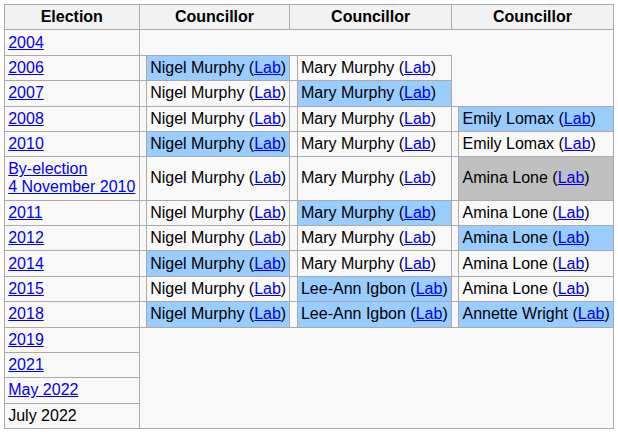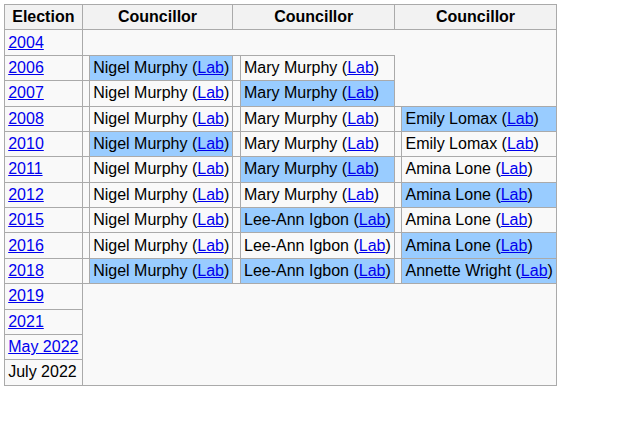- row: By-election 4 November 2010 | Nigel Murphy (Lab) | Mary Murphy (Lab) | Amina Lone (Lab)
- row: 2014 | Nigel Murphy (Lab) | Mary Murphy (Lab) | Amina Lone (Lab)
+ row: 2016 | Nigel Murphy (Lab) | Lee-Ann Igbon (Lab) | Amina Lone (Lab)
